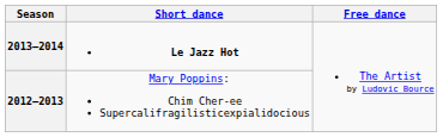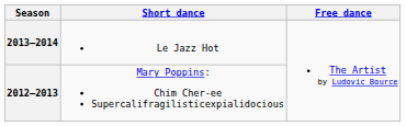2013–2014 | Short dance: bold -> normal
